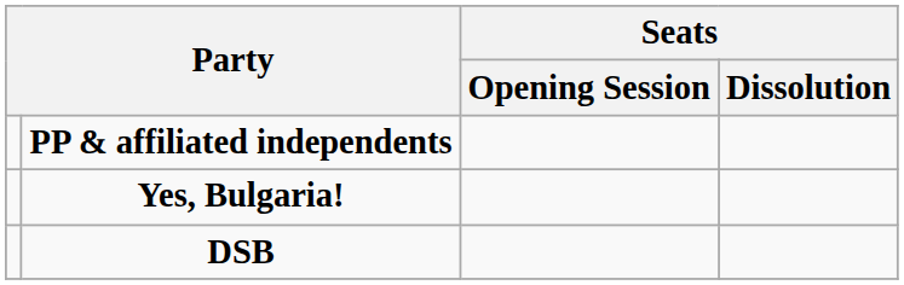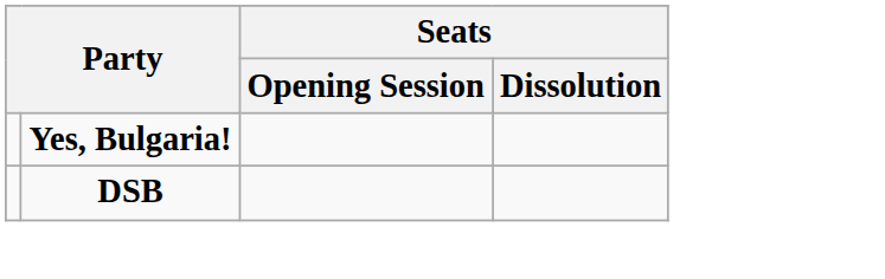- row: PP & affiliated independents
